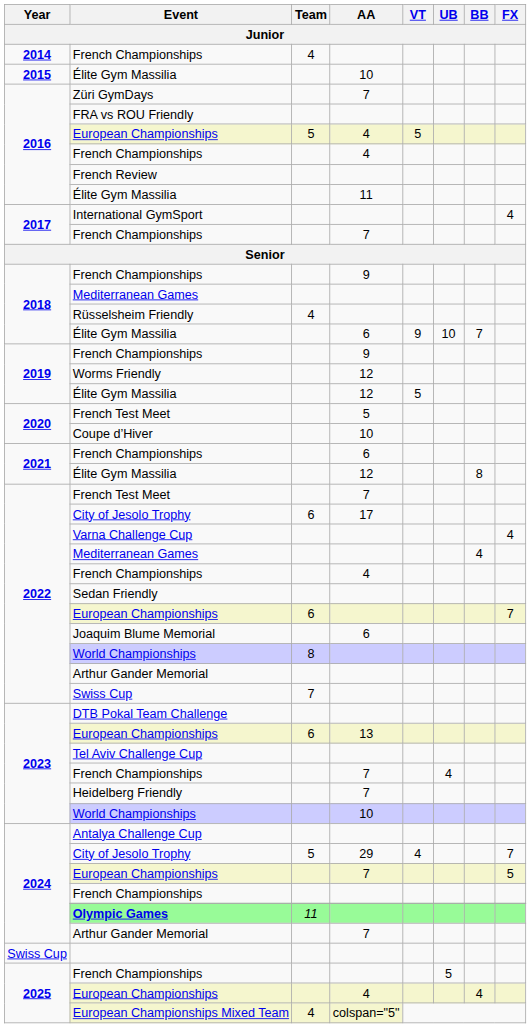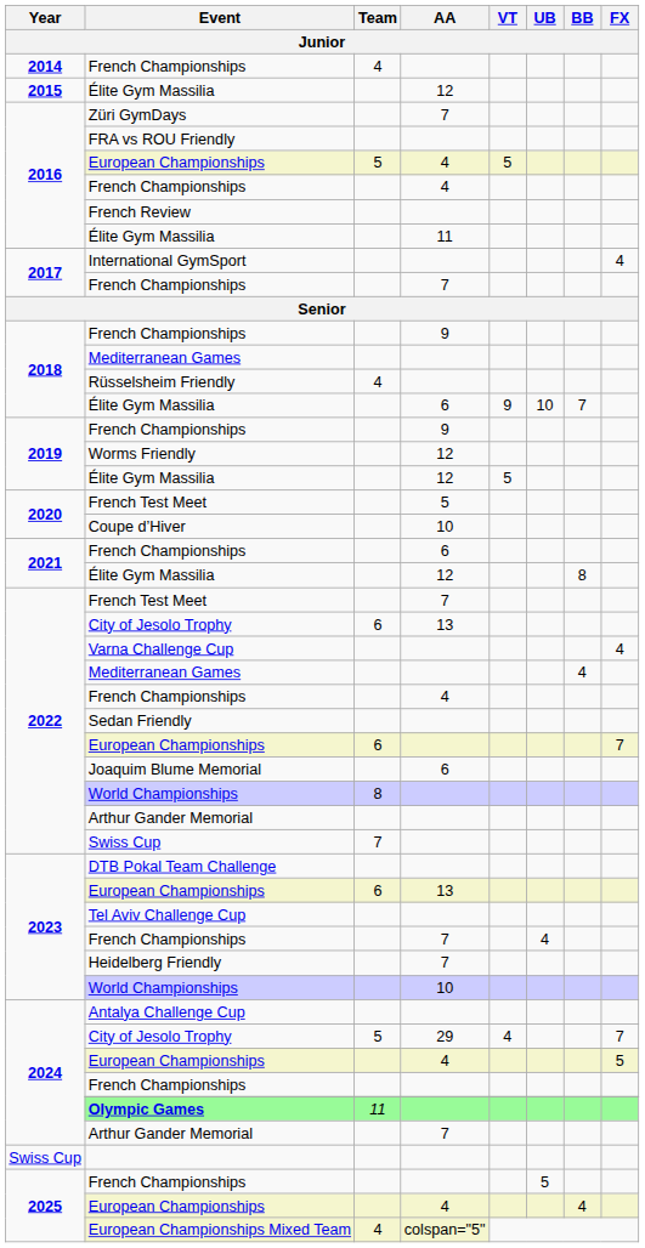2015 / Élite Gym Massilia | AA: 10 -> 12
2022 / City of Jesolo Trophy | AA: 17 -> 13
2024 / European Championships | AA: 7 -> 4
